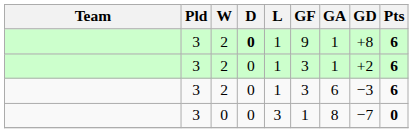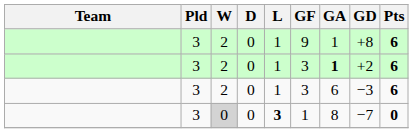row 2 | D: bold -> normal
row 3 | GA: normal -> bold
row 5 | W: no background -> lightgrey background
row 5 | L: normal -> bold
